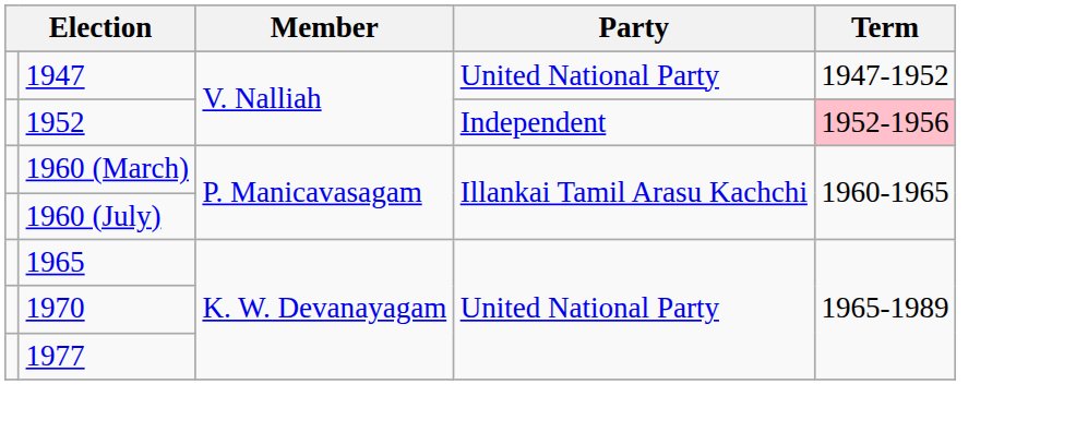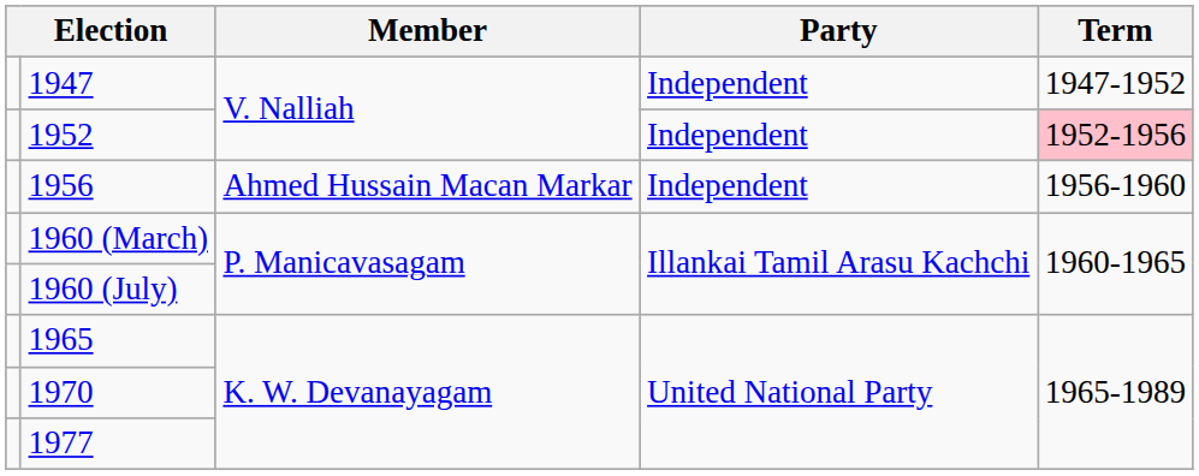1947 | Party: United National Party -> Independent
+ row: 1956 | Ahmed Hussain Macan Markar | Independent | 1956-1960
